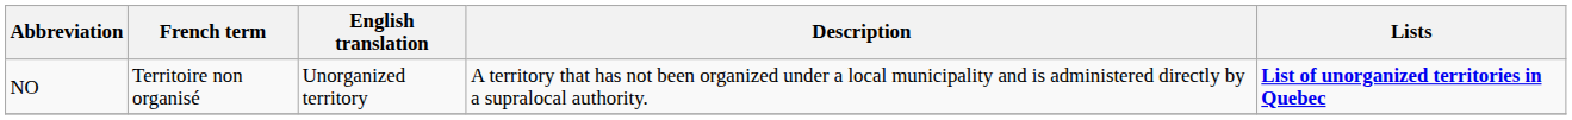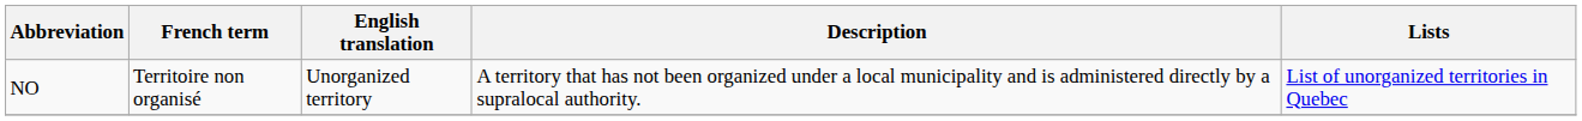NO | Lists: bold -> normal
